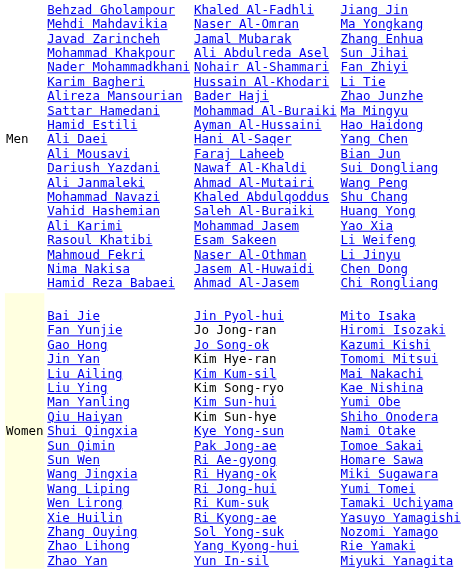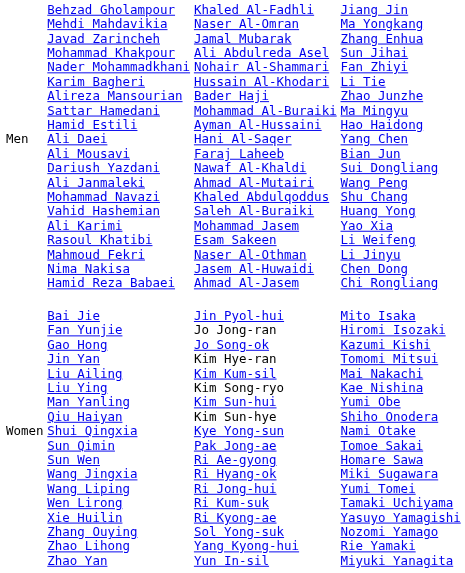Women | column 1: lightyellow background -> no background
